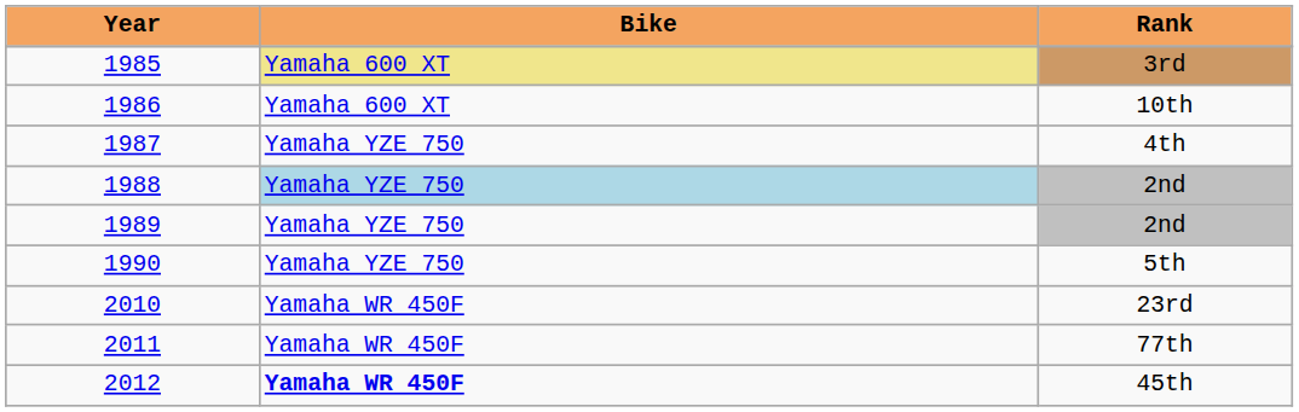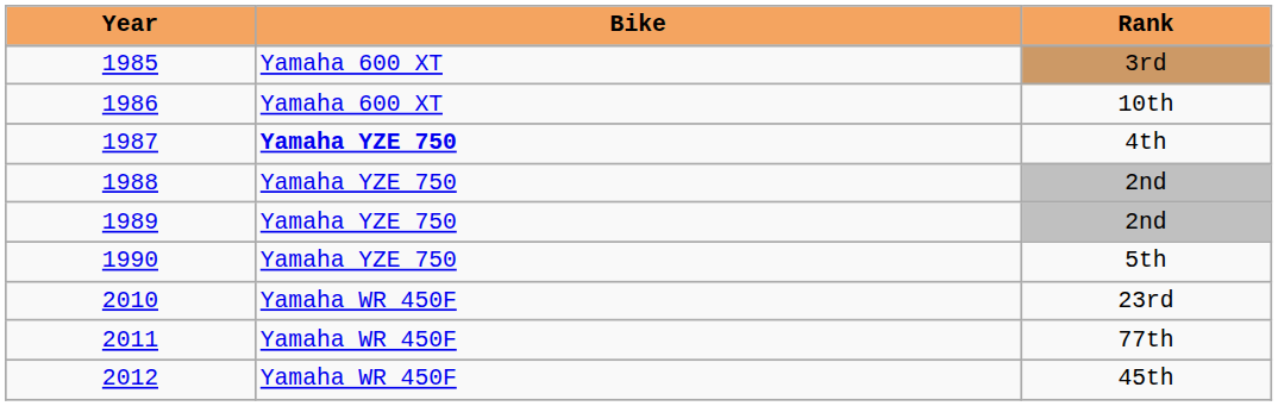1985 | Bike: khaki background -> no background
1987 | Bike: normal -> bold
1988 | Bike: lightblue background -> no background
2012 | Bike: bold -> normal
